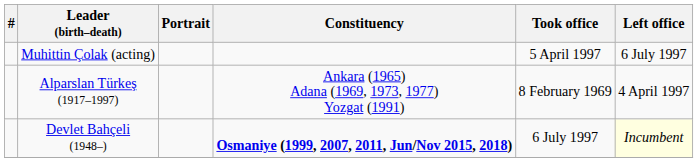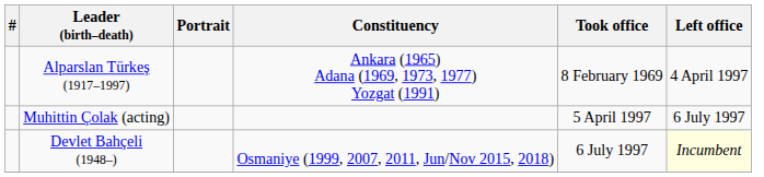rows swapped: Alparslan Türkeş (1917–1997) <-> Muhittin Çolak (acting)
Devlet Bahçeli (1948–) | Constituency: bold -> normal
